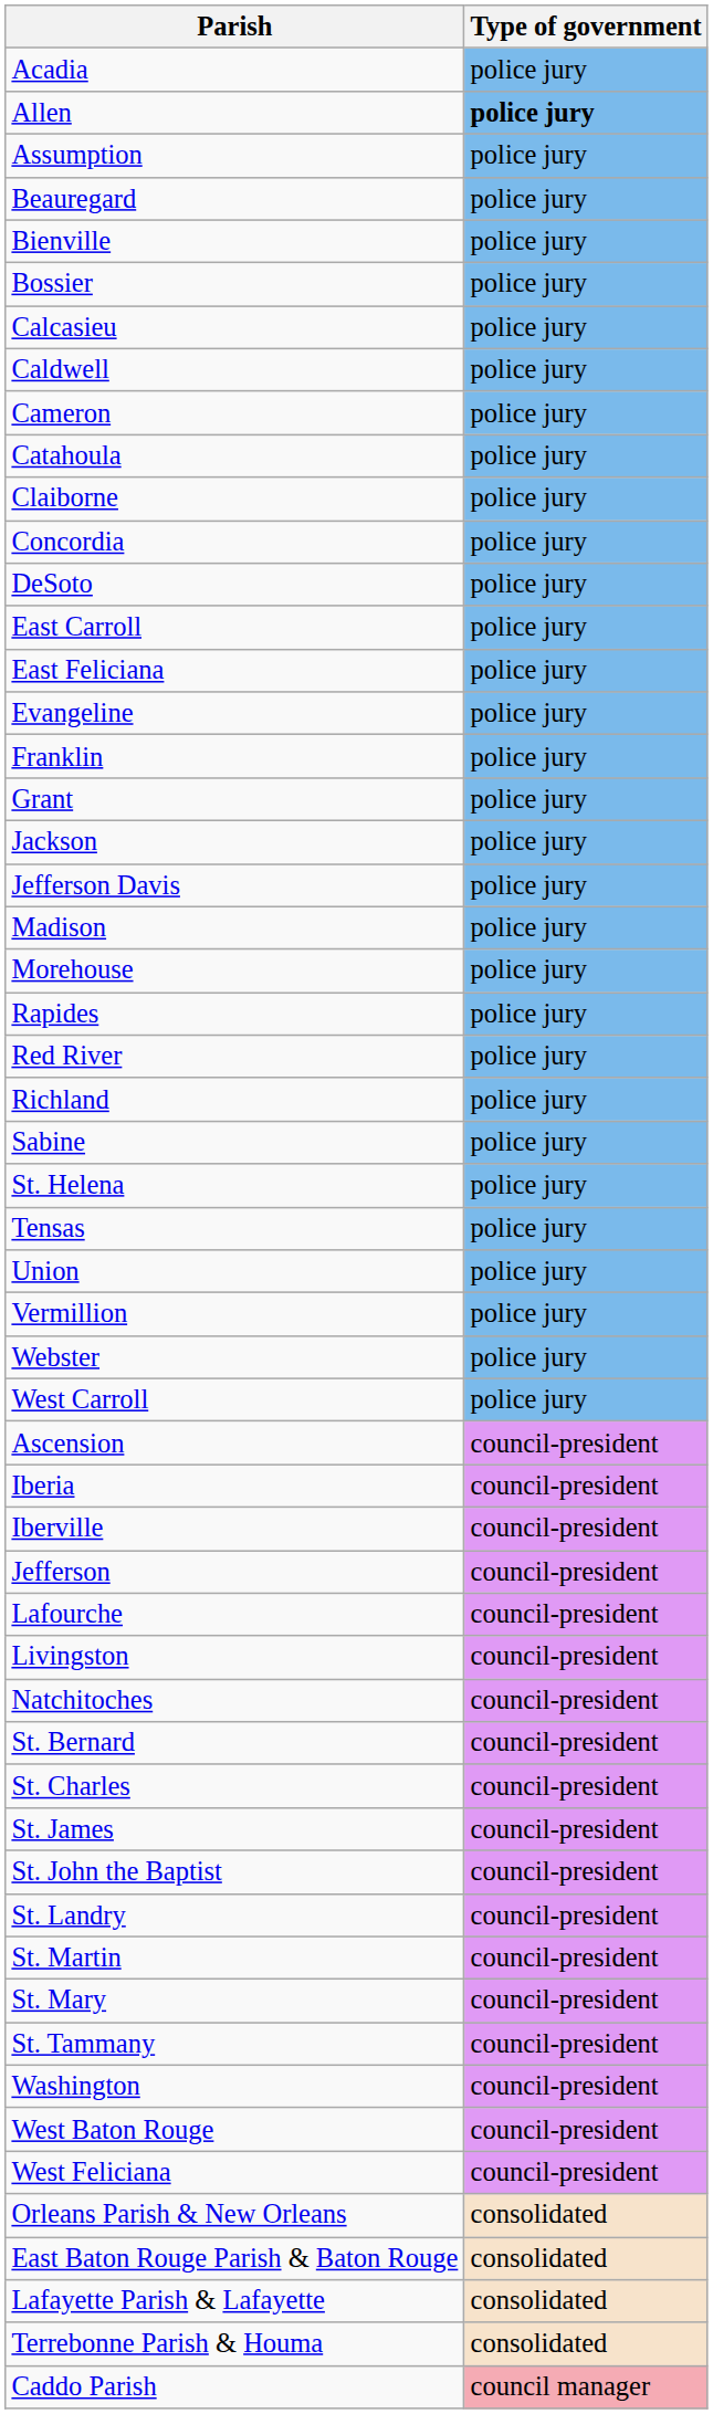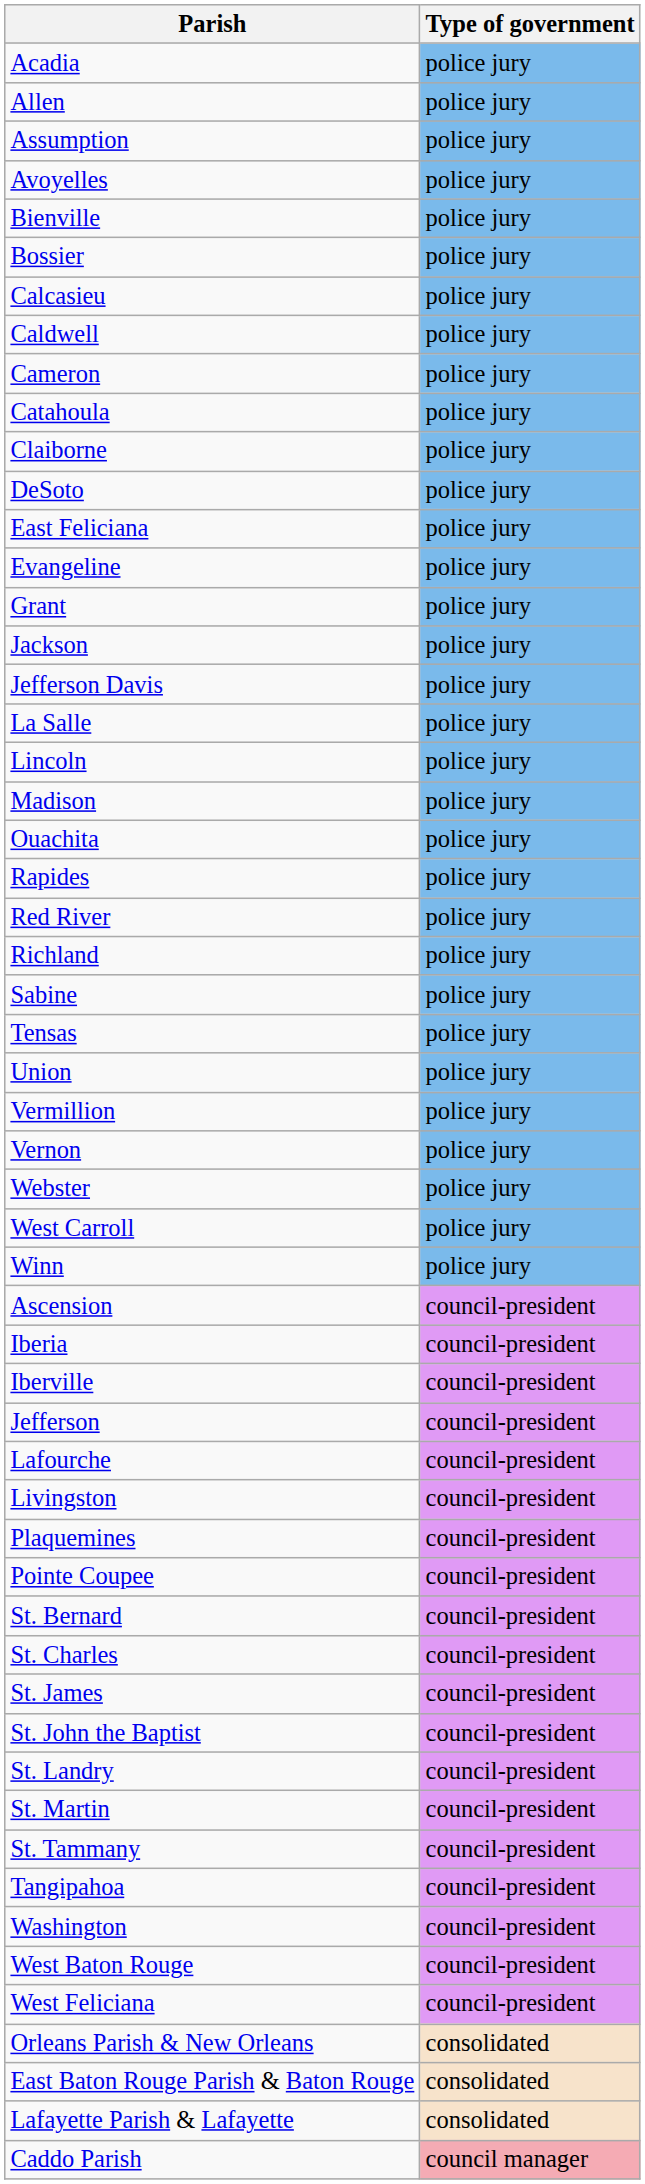Allen | Type of government: bold -> normal
+ row: Avoyelles | police jury
- row: Beauregard | police jury
- row: Concordia | police jury
- row: East Carroll | police jury
- row: Franklin | police jury
+ row: La Salle | police jury
+ row: Lincoln | police jury
- row: Morehouse | police jury
+ row: Ouachita | police jury
- row: St. Helena | police jury
+ row: Vernon | police jury
+ row: Winn | police jury
- row: Natchitoches | council-president
+ row: Plaquemines | council-president
+ row: Pointe Coupee | council-president
- row: St. Mary | council-president
+ row: Tangipahoa | council-president
- row: Terrebonne Parish & Houma | consolidated
